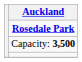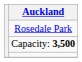row 2 | Auckland: bold -> normal
